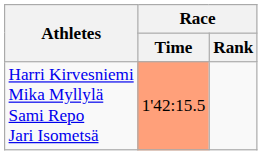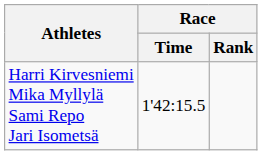Harri Kirvesniemi Mika Myllylä Sami Repo Jari Isometsä | Race / Time: lightsalmon background -> no background
